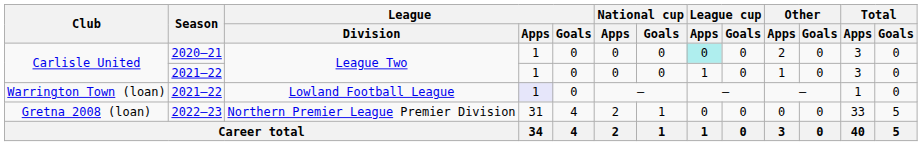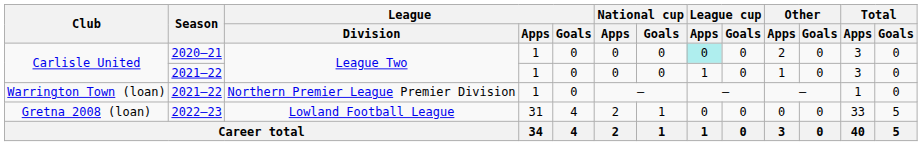Warrington Town (loan) | League / Division: Lowland Football League -> Northern Premier League Premier Division
Warrington Town (loan) | League / Apps: lavender background -> no background
Gretna 2008 (loan) | League / Division: Northern Premier League Premier Division -> Lowland Football League
